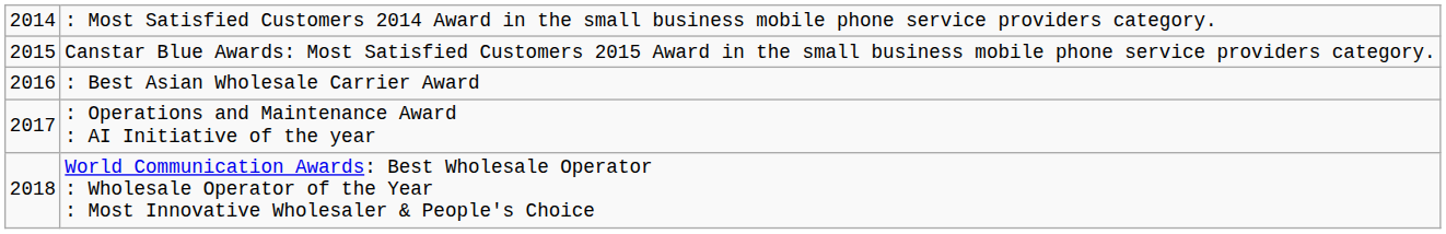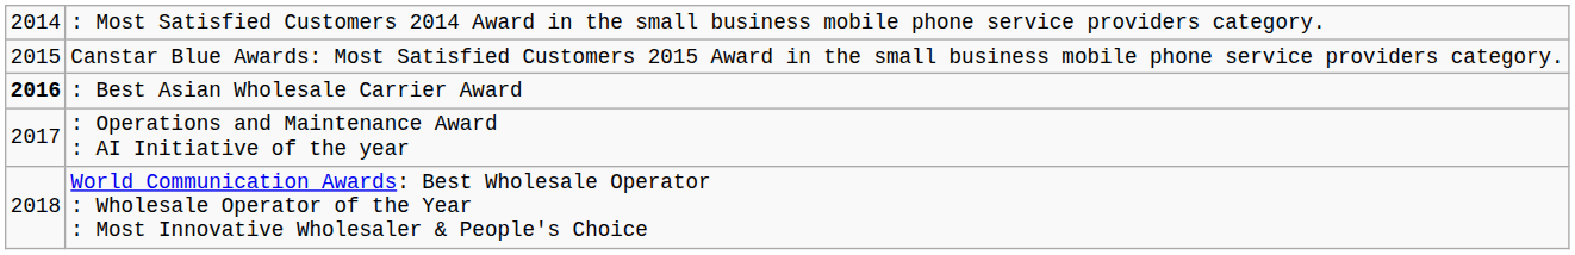: Best Asian Wholesale Carrier Award | column 1: normal -> bold
